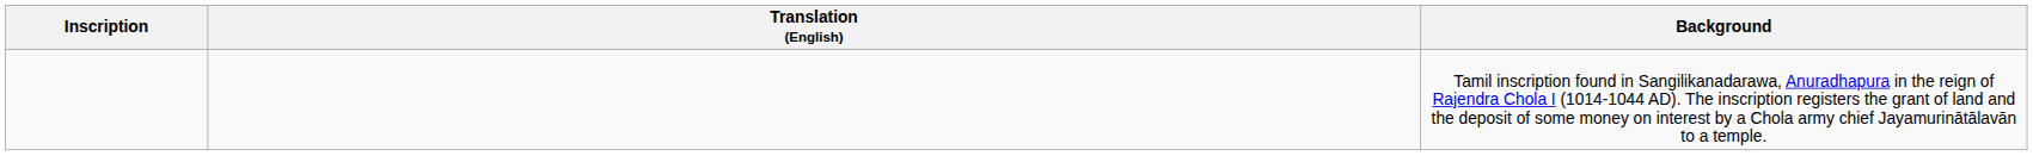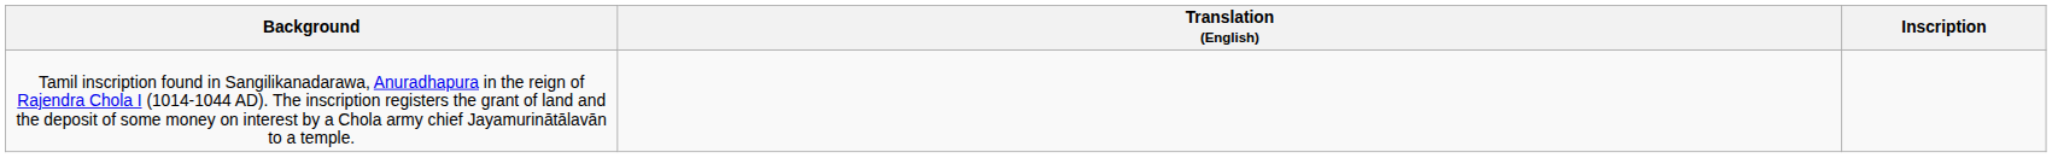columns swapped: Background <-> Inscription
